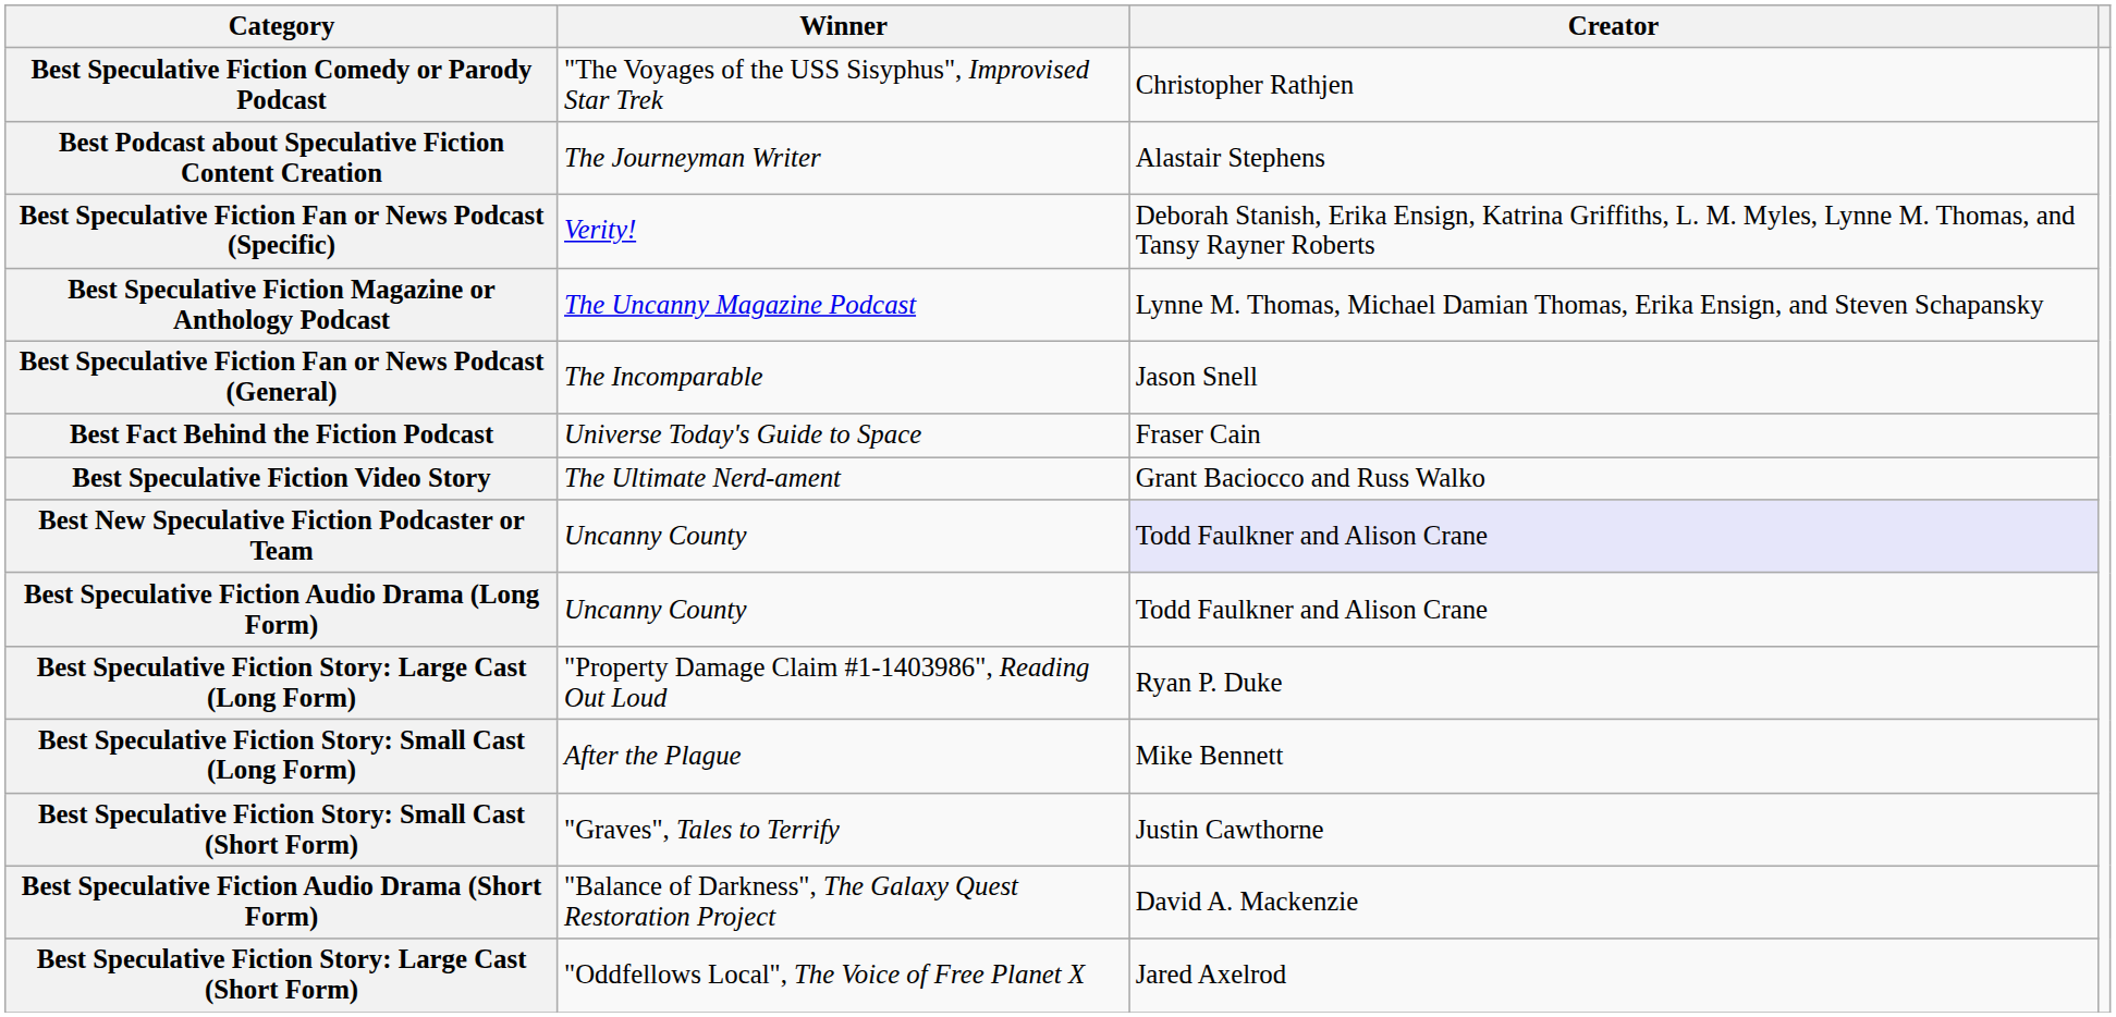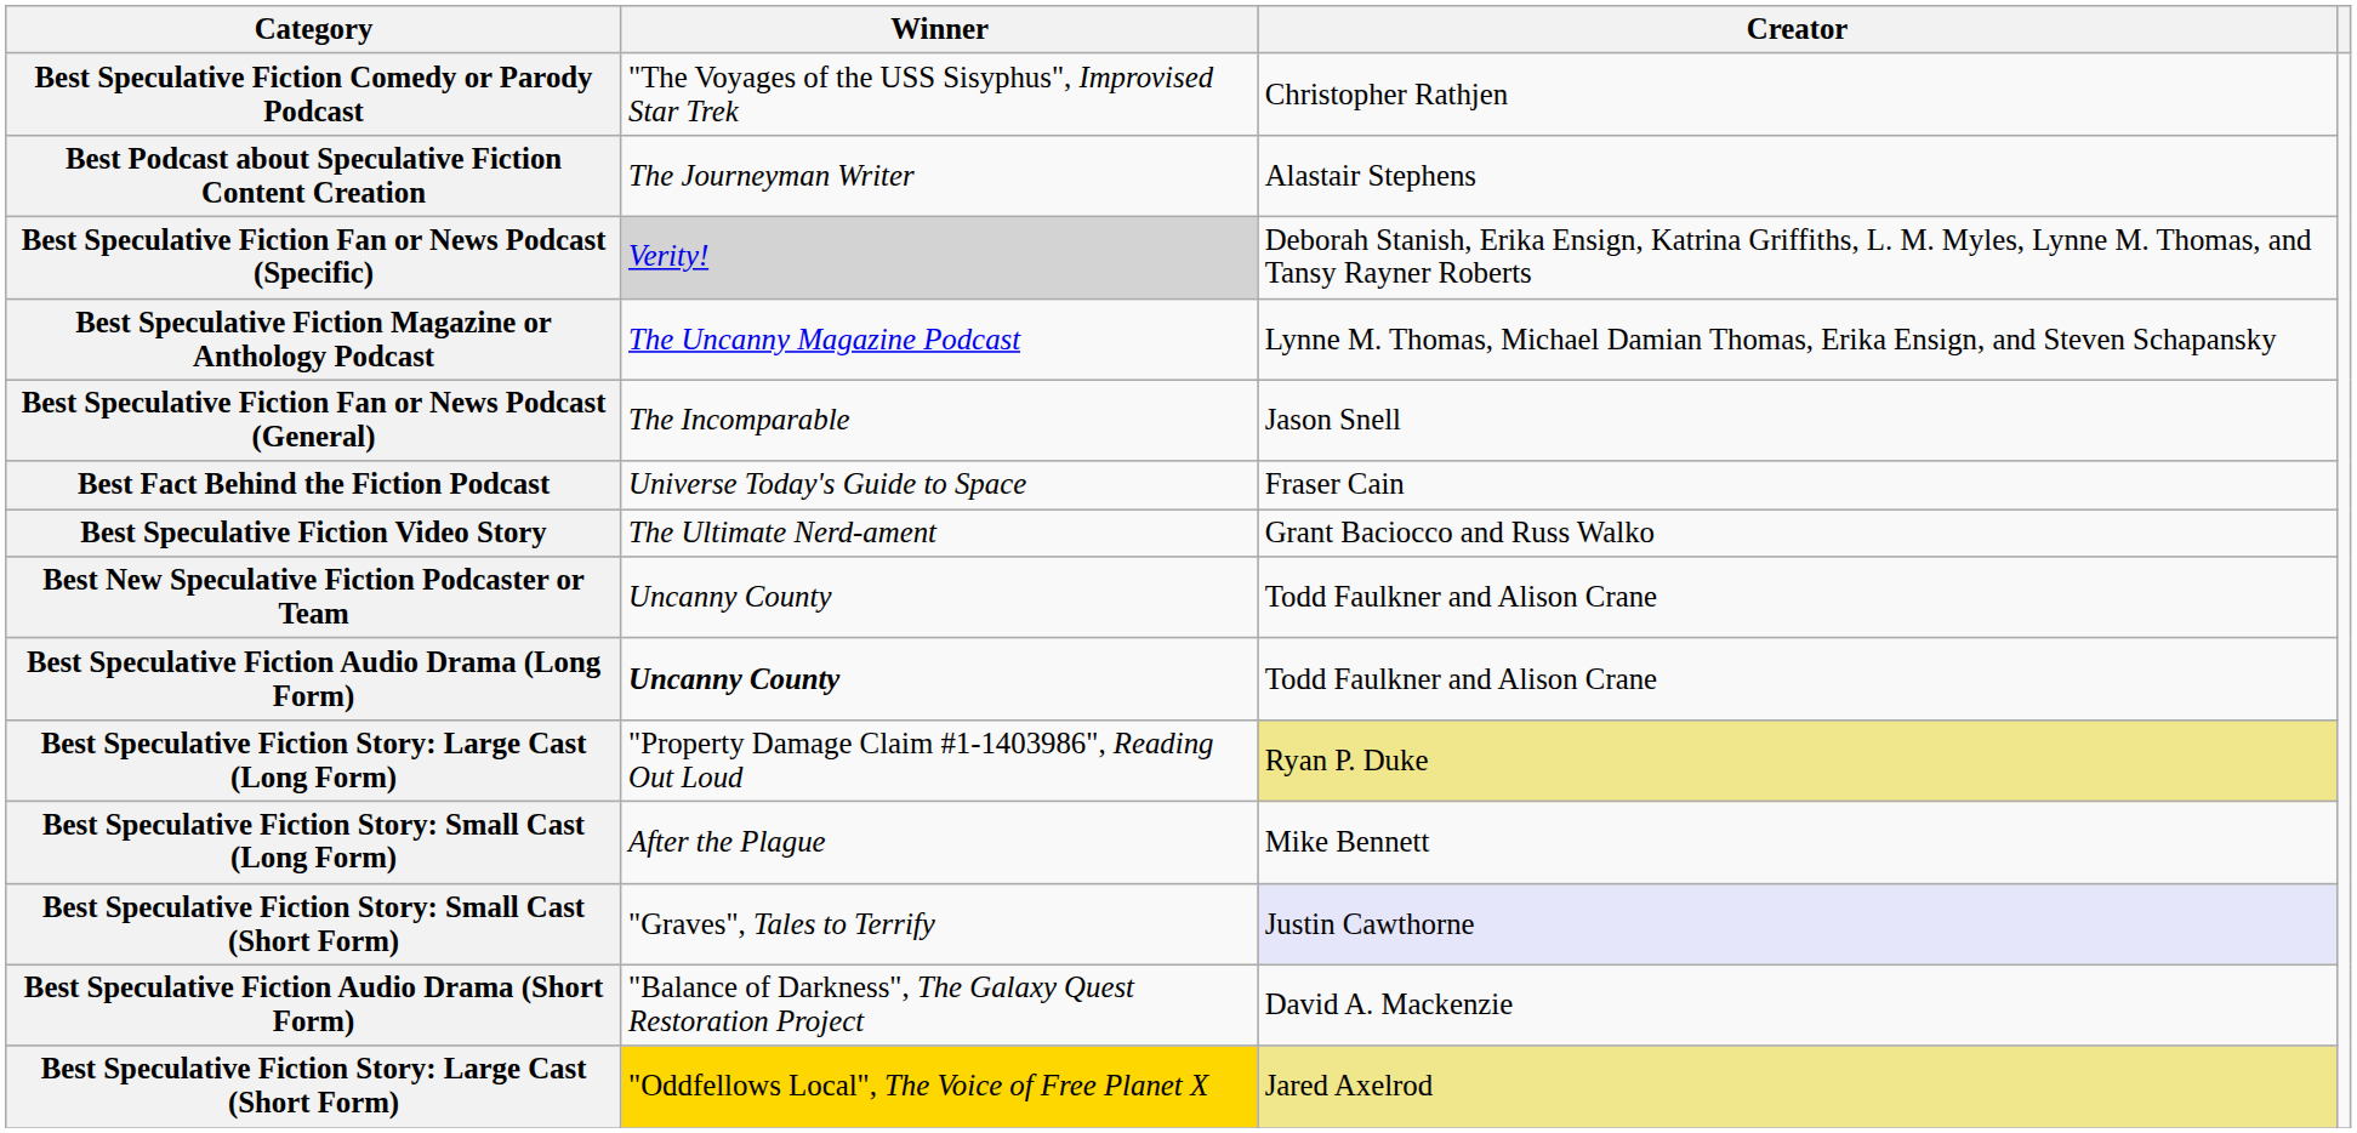Best Speculative Fiction Fan or News Podcast (Specific) | Winner: no background -> lightgrey background
Best New Speculative Fiction Podcaster or Team | Creator: lavender background -> no background
Best Speculative Fiction Audio Drama (Long Form) | Winner: normal -> bold
Best Speculative Fiction Story: Large Cast (Long Form) | Creator: no background -> khaki background
Best Speculative Fiction Story: Small Cast (Short Form) | Creator: no background -> lavender background
Best Speculative Fiction Story: Large Cast (Short Form) | Winner: no background -> gold background
Best Speculative Fiction Story: Large Cast (Short Form) | Creator: no background -> khaki background
